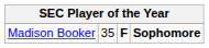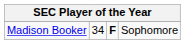Madison Booker | column 2: 35 -> 34
Madison Booker | column 4: bold -> normal
